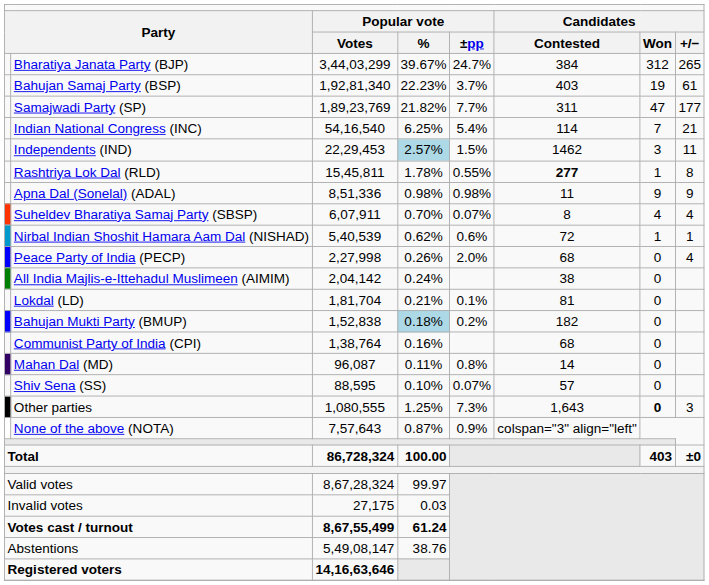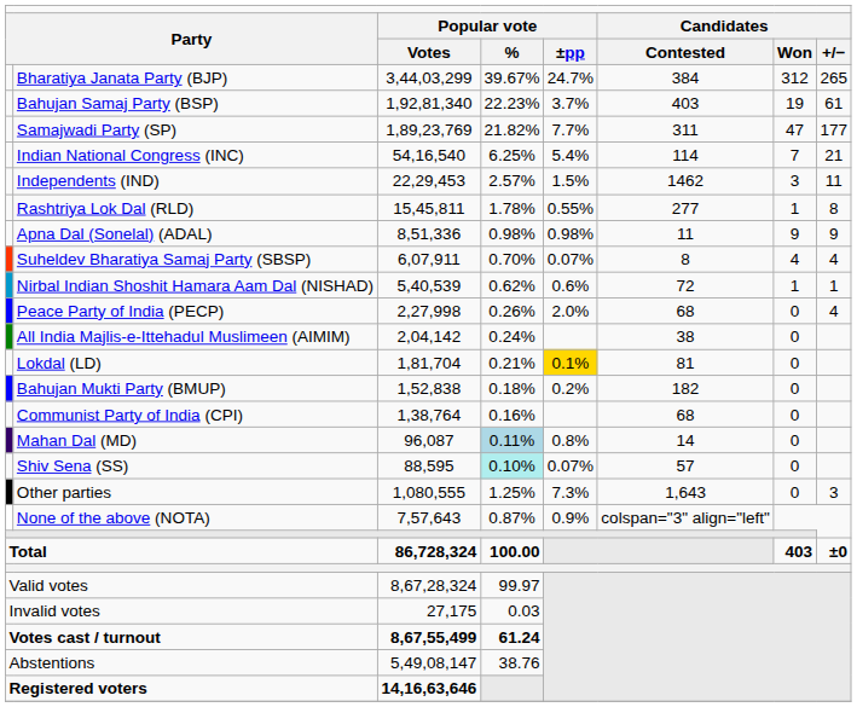Independents (IND) | column 4: lightblue background -> no background
Rashtriya Lok Dal (RLD) | column 6: bold -> normal
Lokdal (LD) | column 5: no background -> gold background
Bahujan Mukti Party (BMUP) | column 4: lightblue background -> no background
Mahan Dal (MD) | column 4: no background -> lightblue background
Shiv Sena (SS) | column 4: no background -> paleturquoise background
Other parties | column 7: bold -> normal
